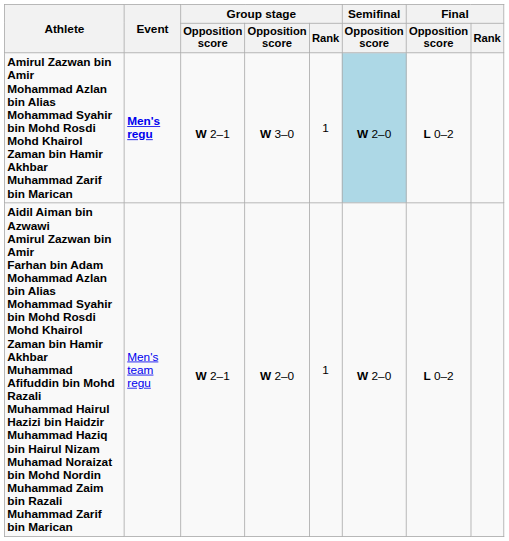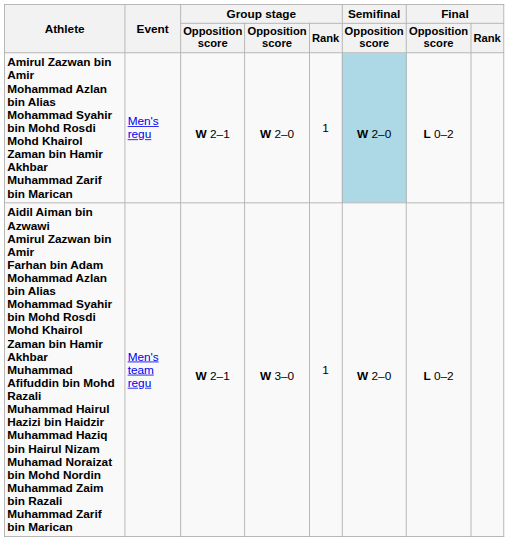row 3 | Event: bold -> normal
row 3 | column 4: W 3–0 -> W 2–0
row 4 | column 4: W 2–0 -> W 3–0
